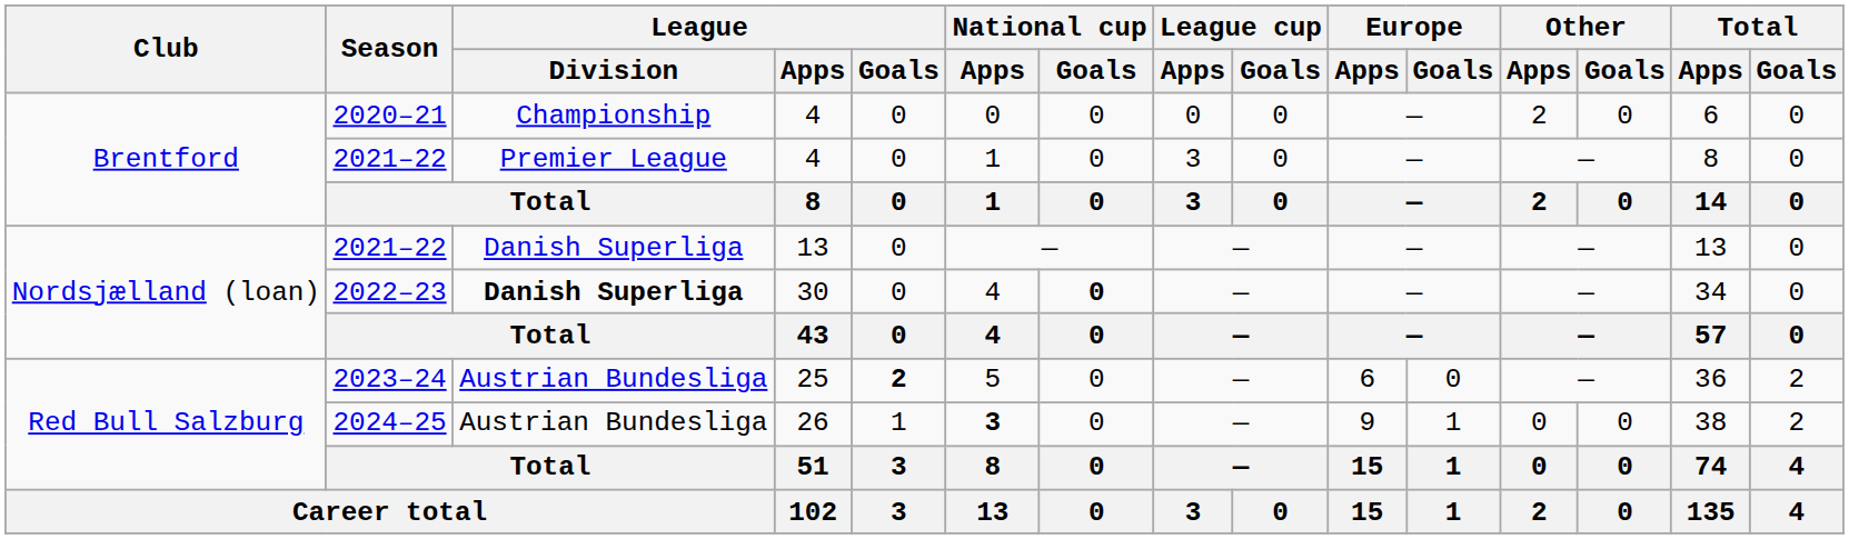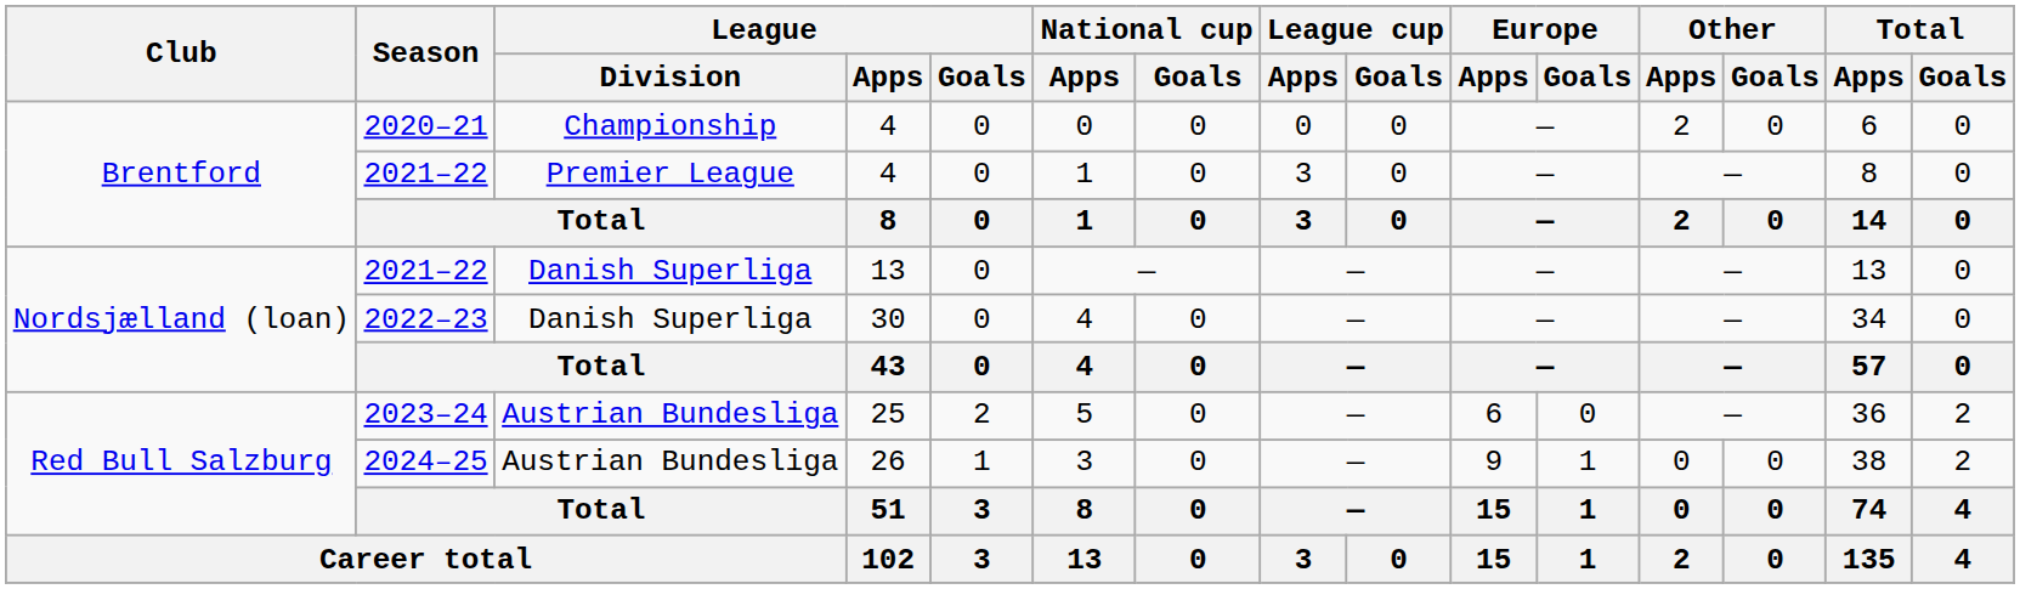2022–23 | League / Division: bold -> normal
2022–23 | National cup / Goals: bold -> normal
2023–24 | League / Goals: bold -> normal
2024–25 | National cup / Apps: bold -> normal
